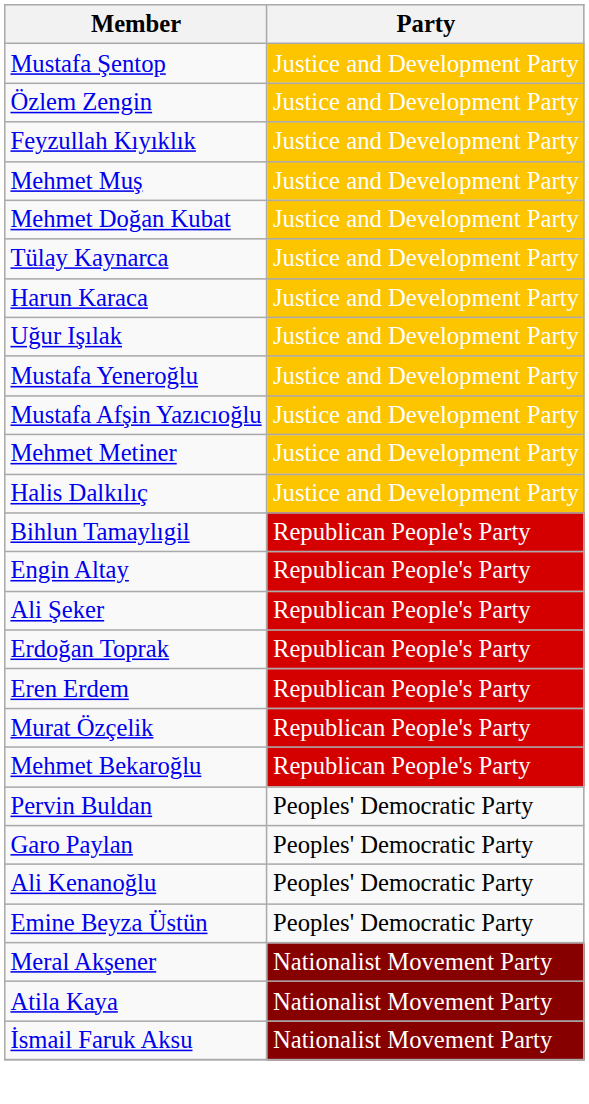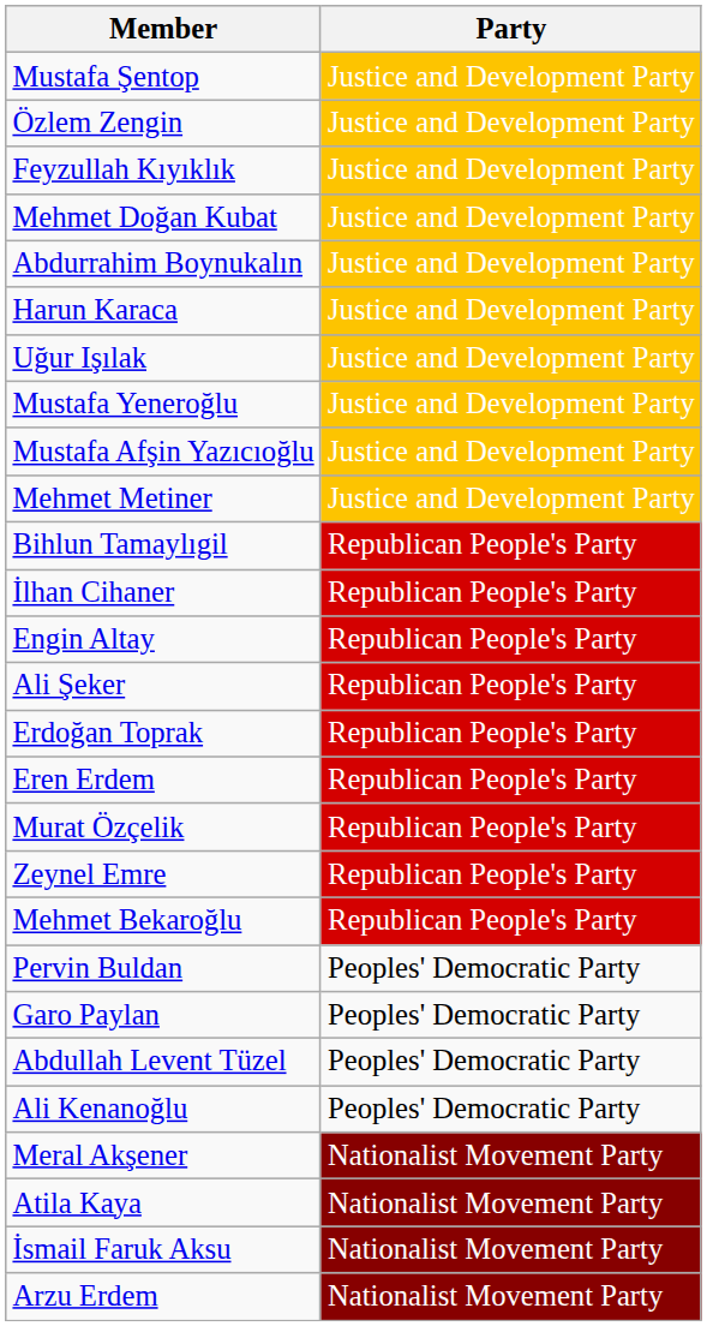- row: Mehmet Muş | Justice and Development Party
- row: Tülay Kaynarca | Justice and Development Party
+ row: Abdurrahim Boynukalın | Justice and Development Party
- row: Halis Dalkılıç | Justice and Development Party
+ row: İlhan Cihaner | Republican People's Party
+ row: Zeynel Emre | Republican People's Party
+ row: Abdullah Levent Tüzel | Peoples' Democratic Party
- row: Emine Beyza Üstün | Peoples' Democratic Party
+ row: Arzu Erdem | Nationalist Movement Party
